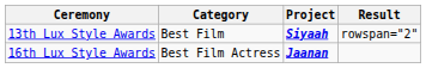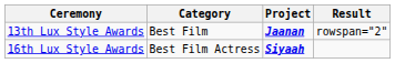13th Lux Style Awards | Project: Siyaah -> Jaanan
16th Lux Style Awards | Project: Jaanan -> Siyaah
